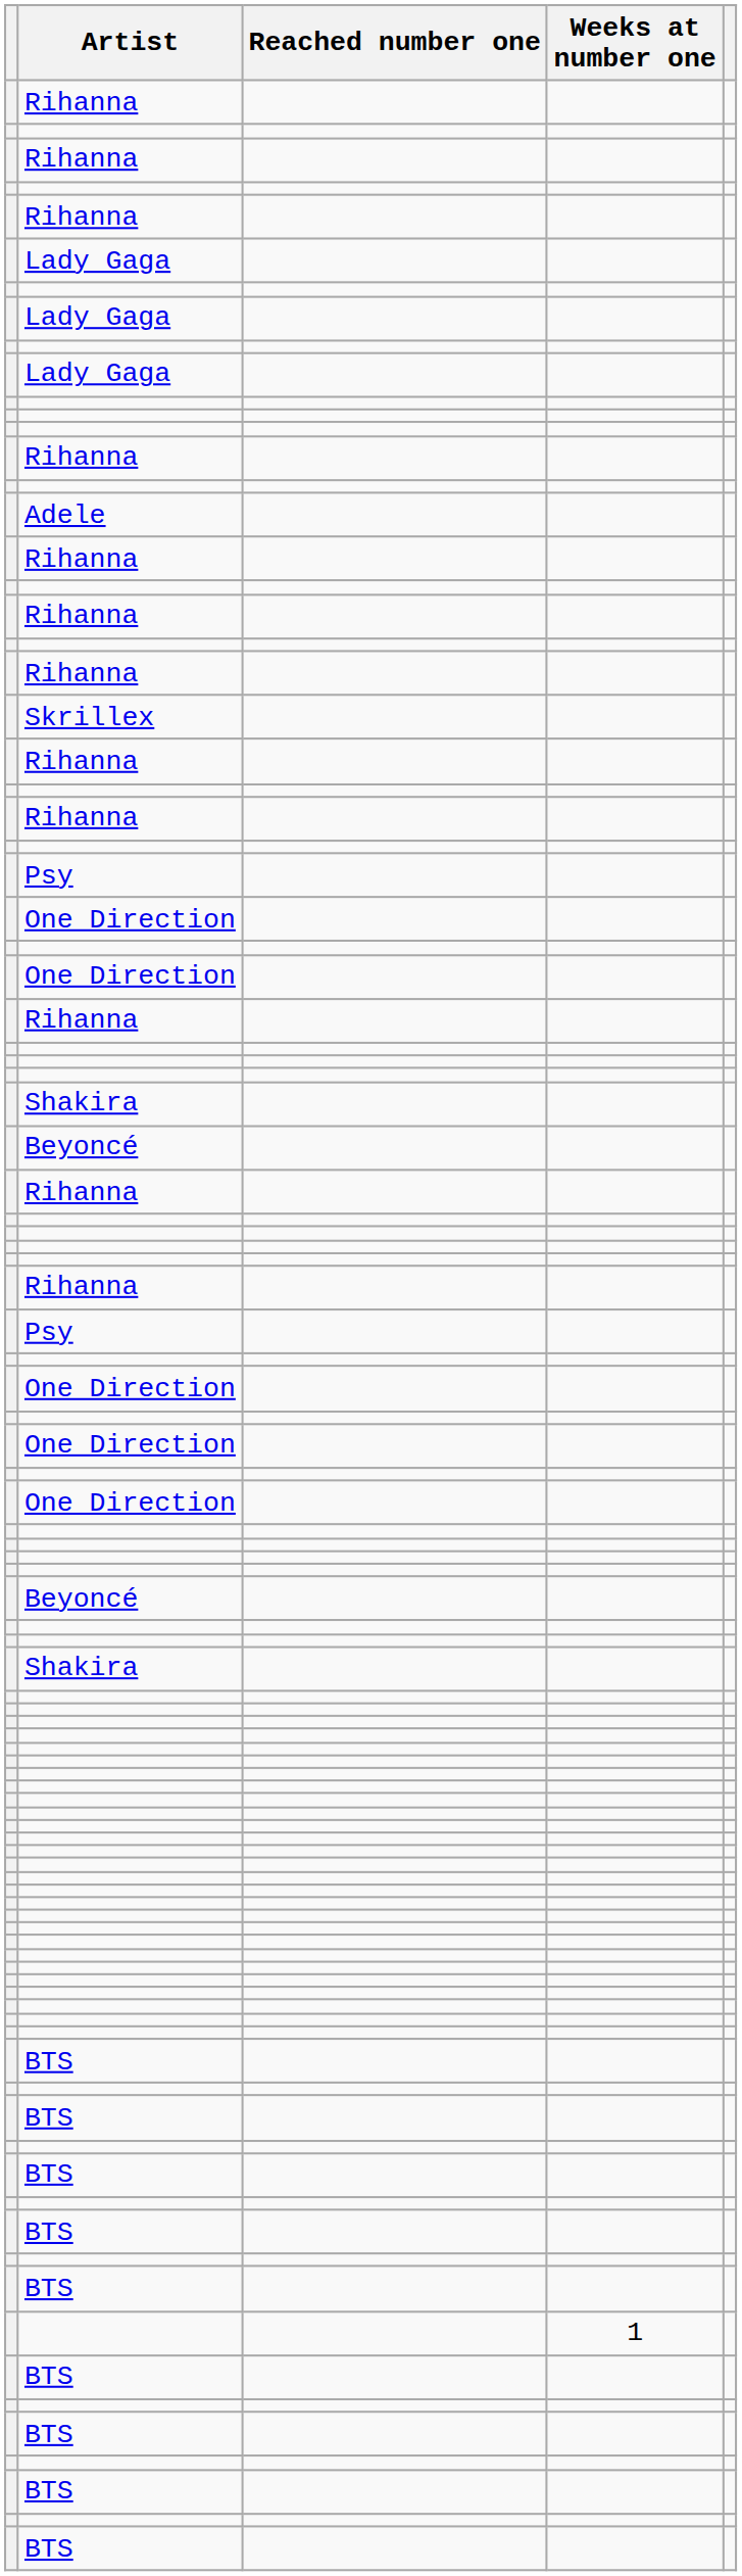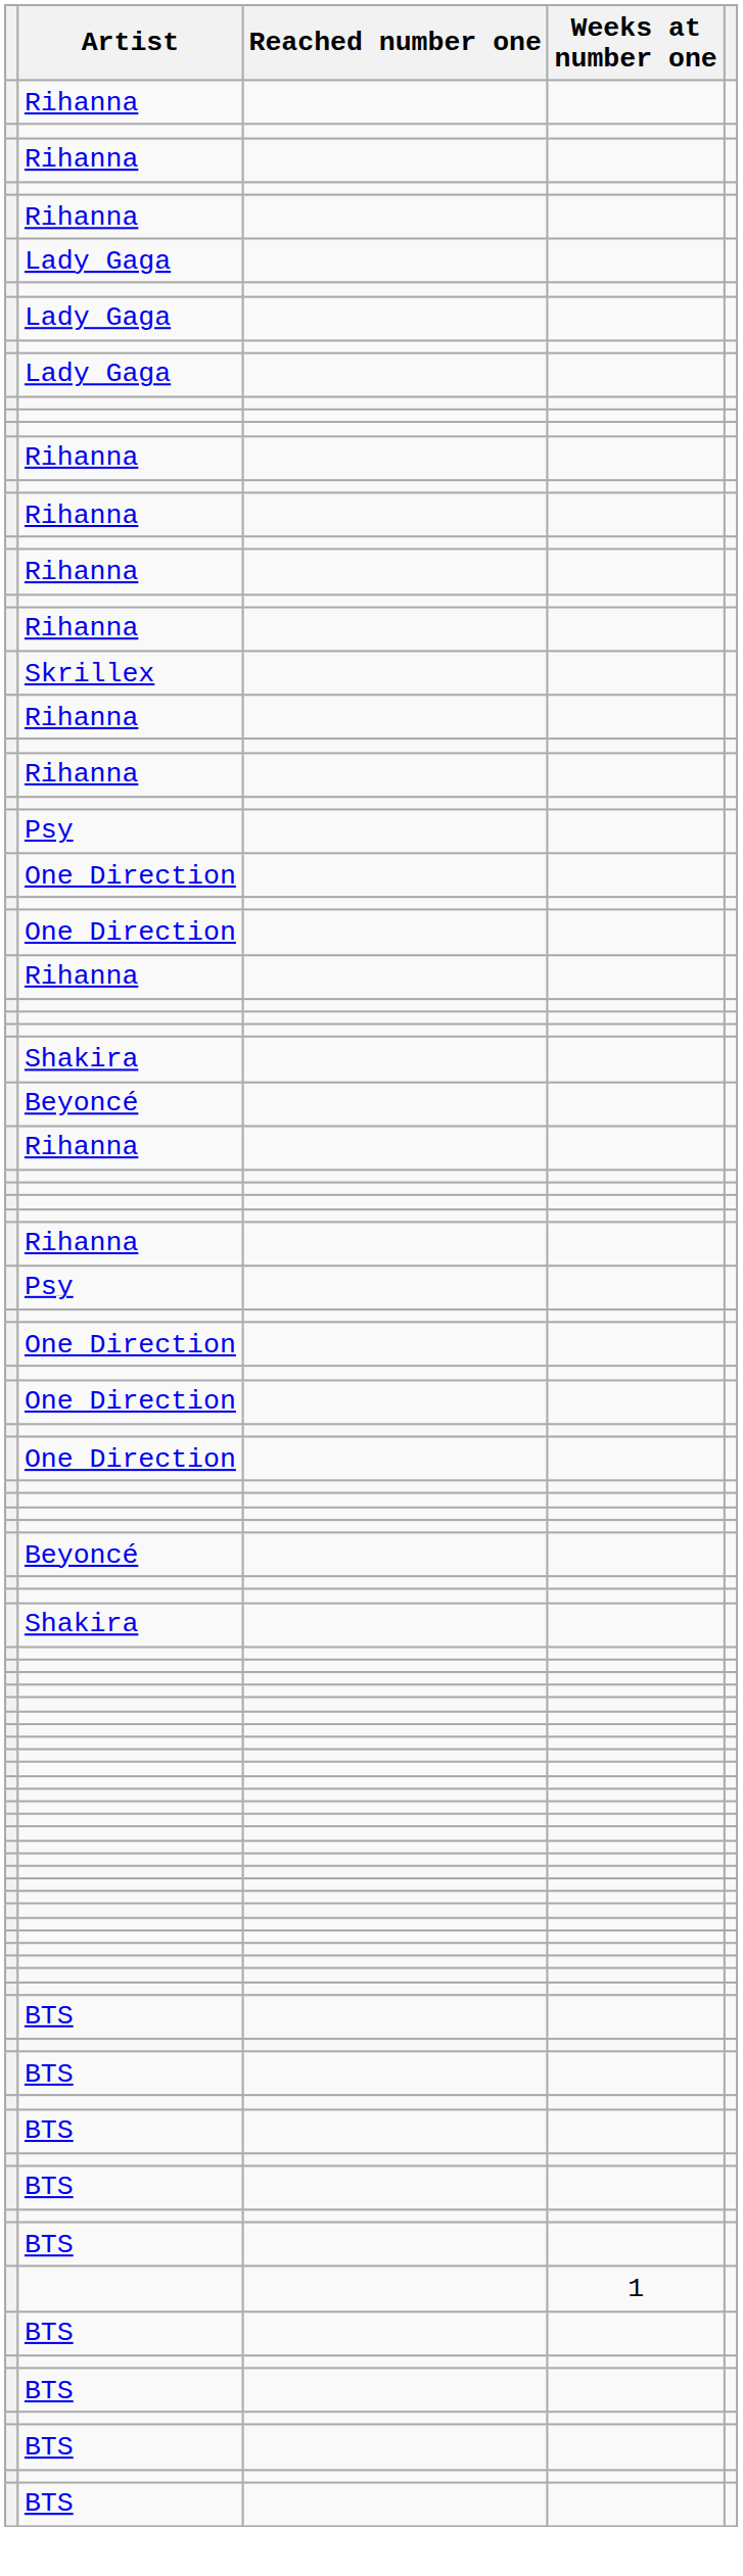- row: Adele
